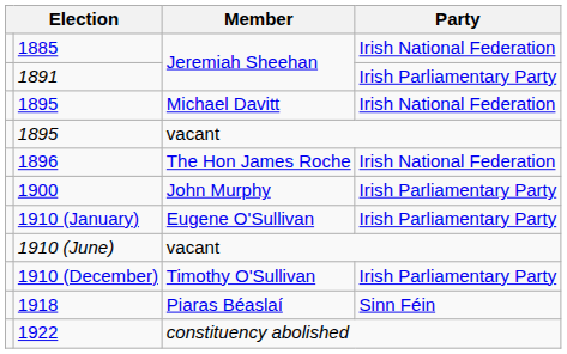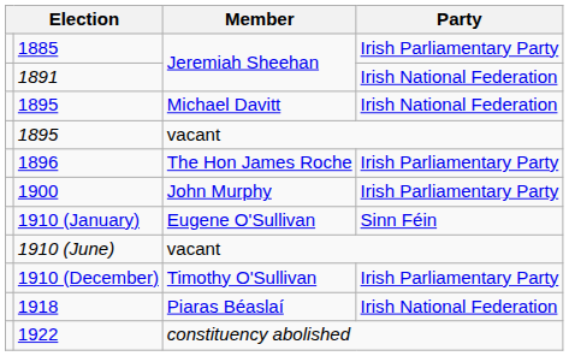1885 | Party: Irish National Federation -> Irish Parliamentary Party
1891 | Party: Irish Parliamentary Party -> Irish National Federation
1896 | Party: Irish National Federation -> Irish Parliamentary Party
1910 (January) | Party: Irish Parliamentary Party -> Sinn Féin
1918 | Party: Sinn Féin -> Irish National Federation
